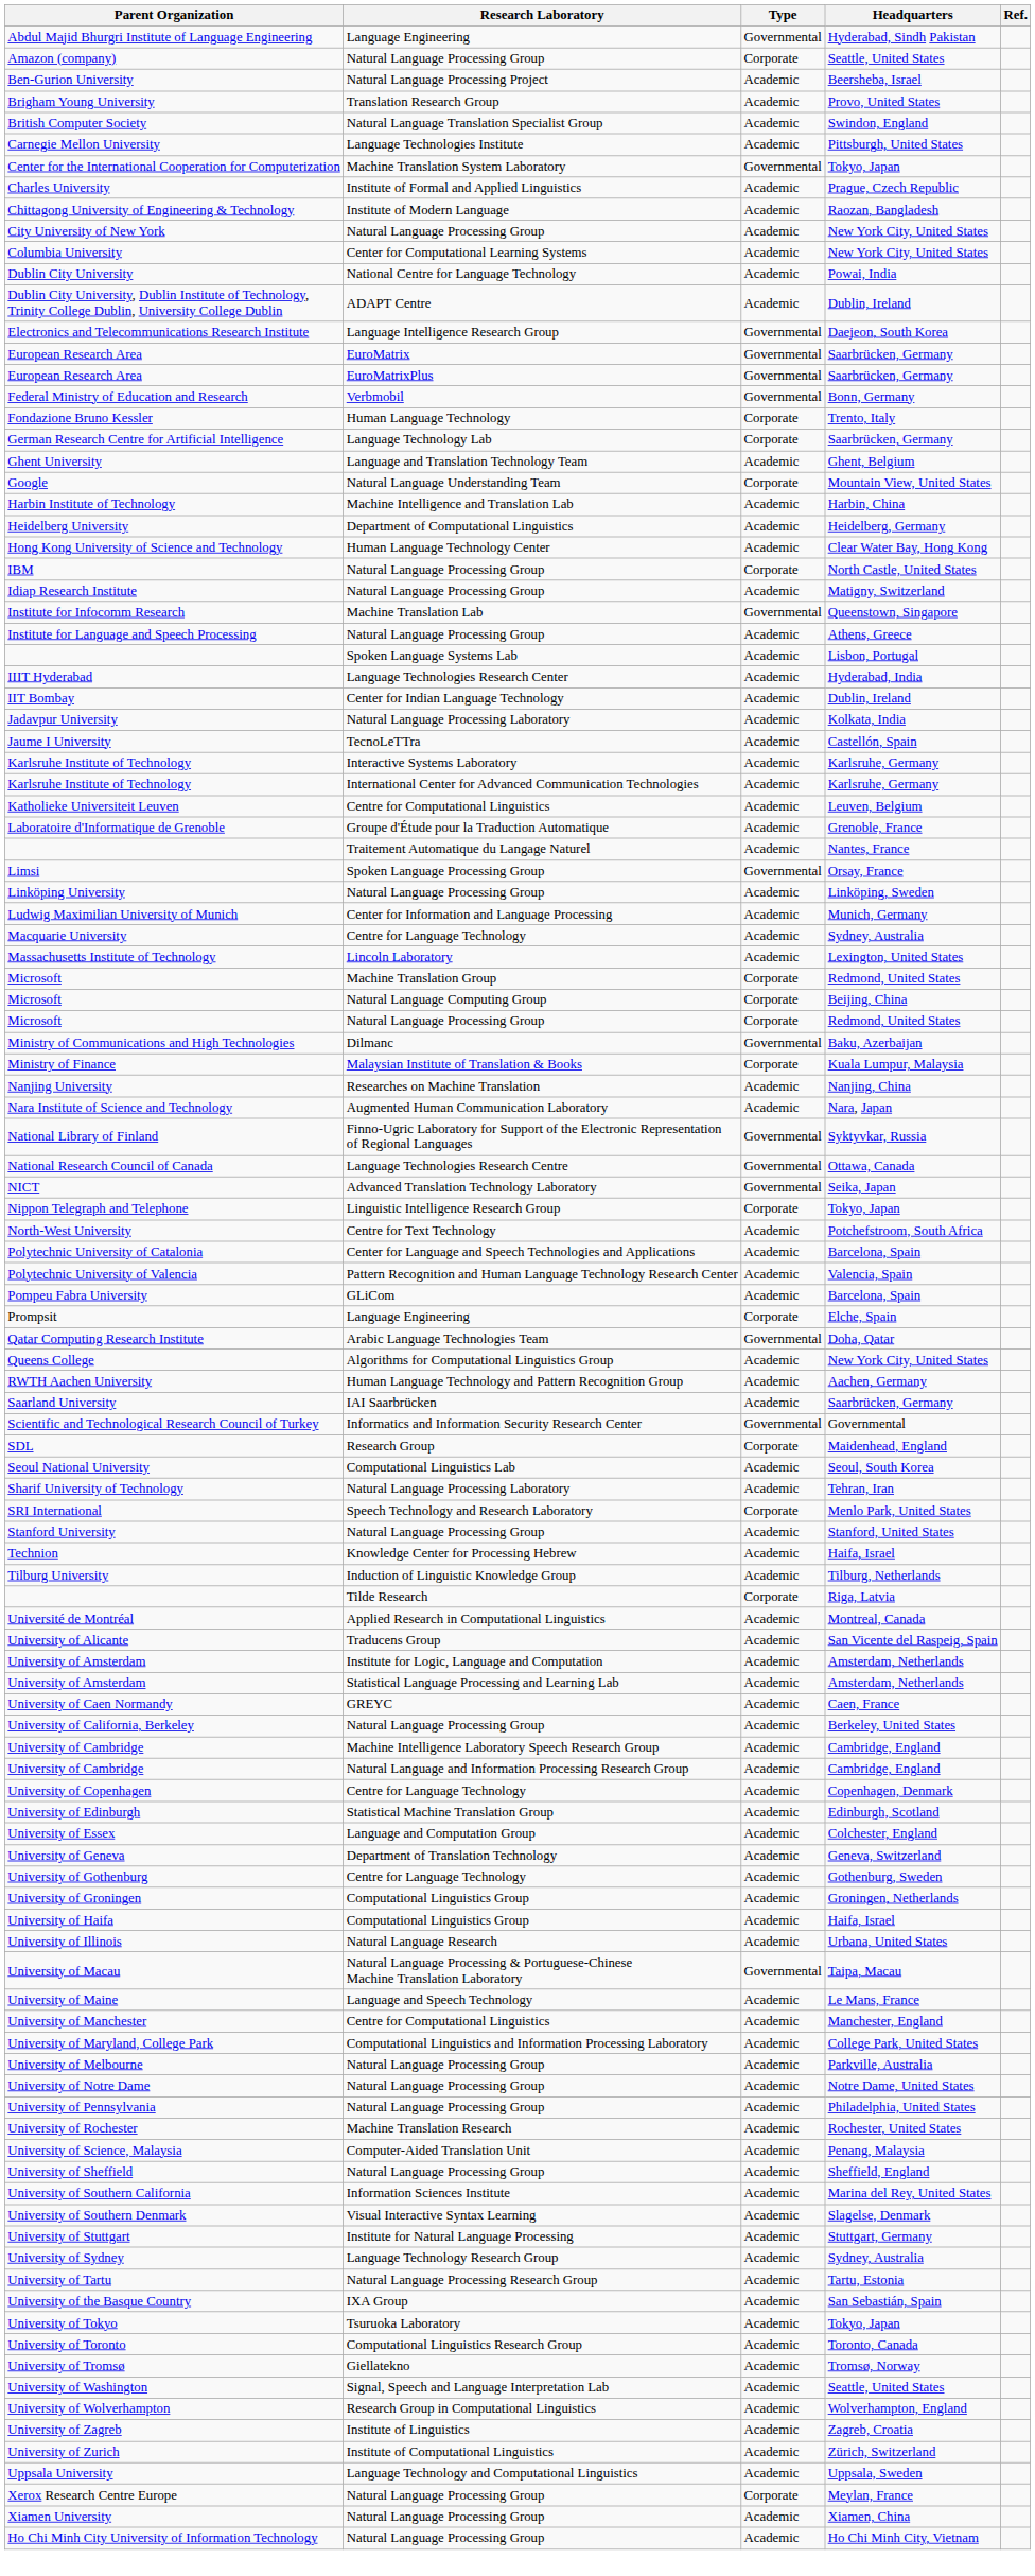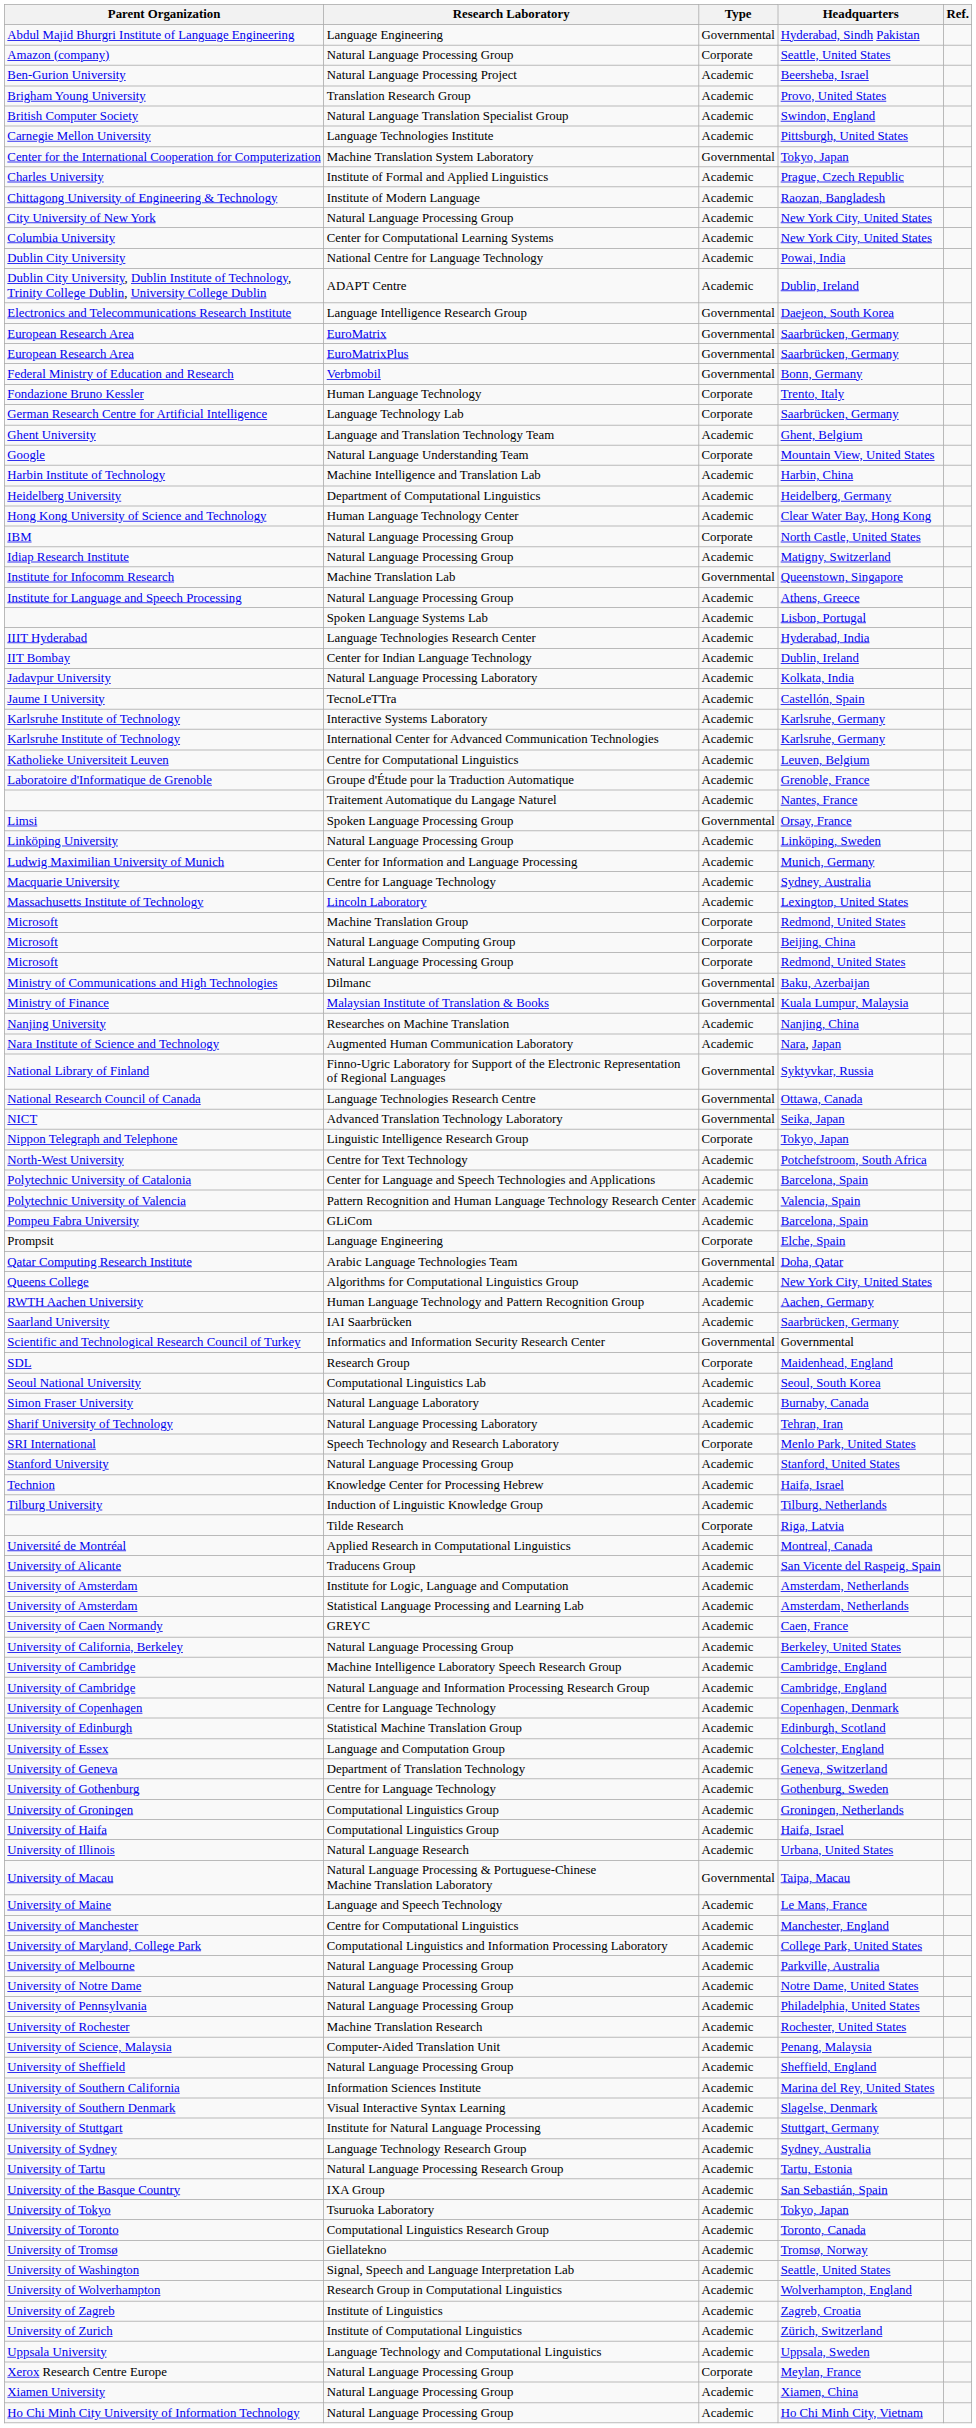Ministry of Finance | Type: Corporate -> Governmental
+ row: Simon Fraser University | Natural Language Laboratory | Academic | Burnaby, Canada
